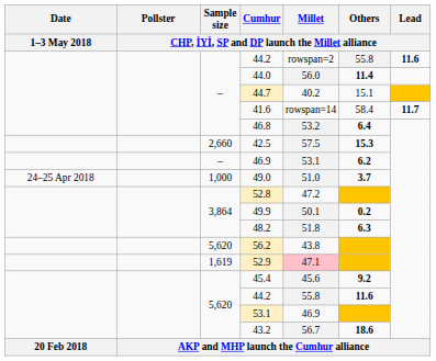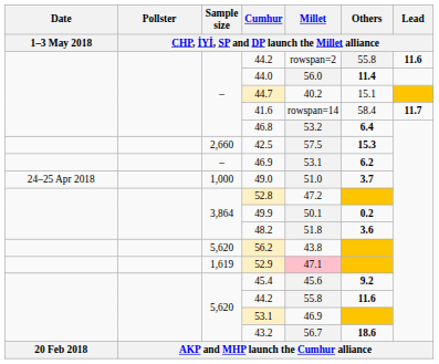48.2 | Others / CHP, İYİ, SP and DP launch the Millet alliance: 6.3 -> 3.6
